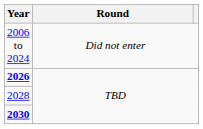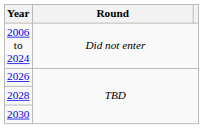2026 | Year: bold -> normal
2030 | Year: bold -> normal
